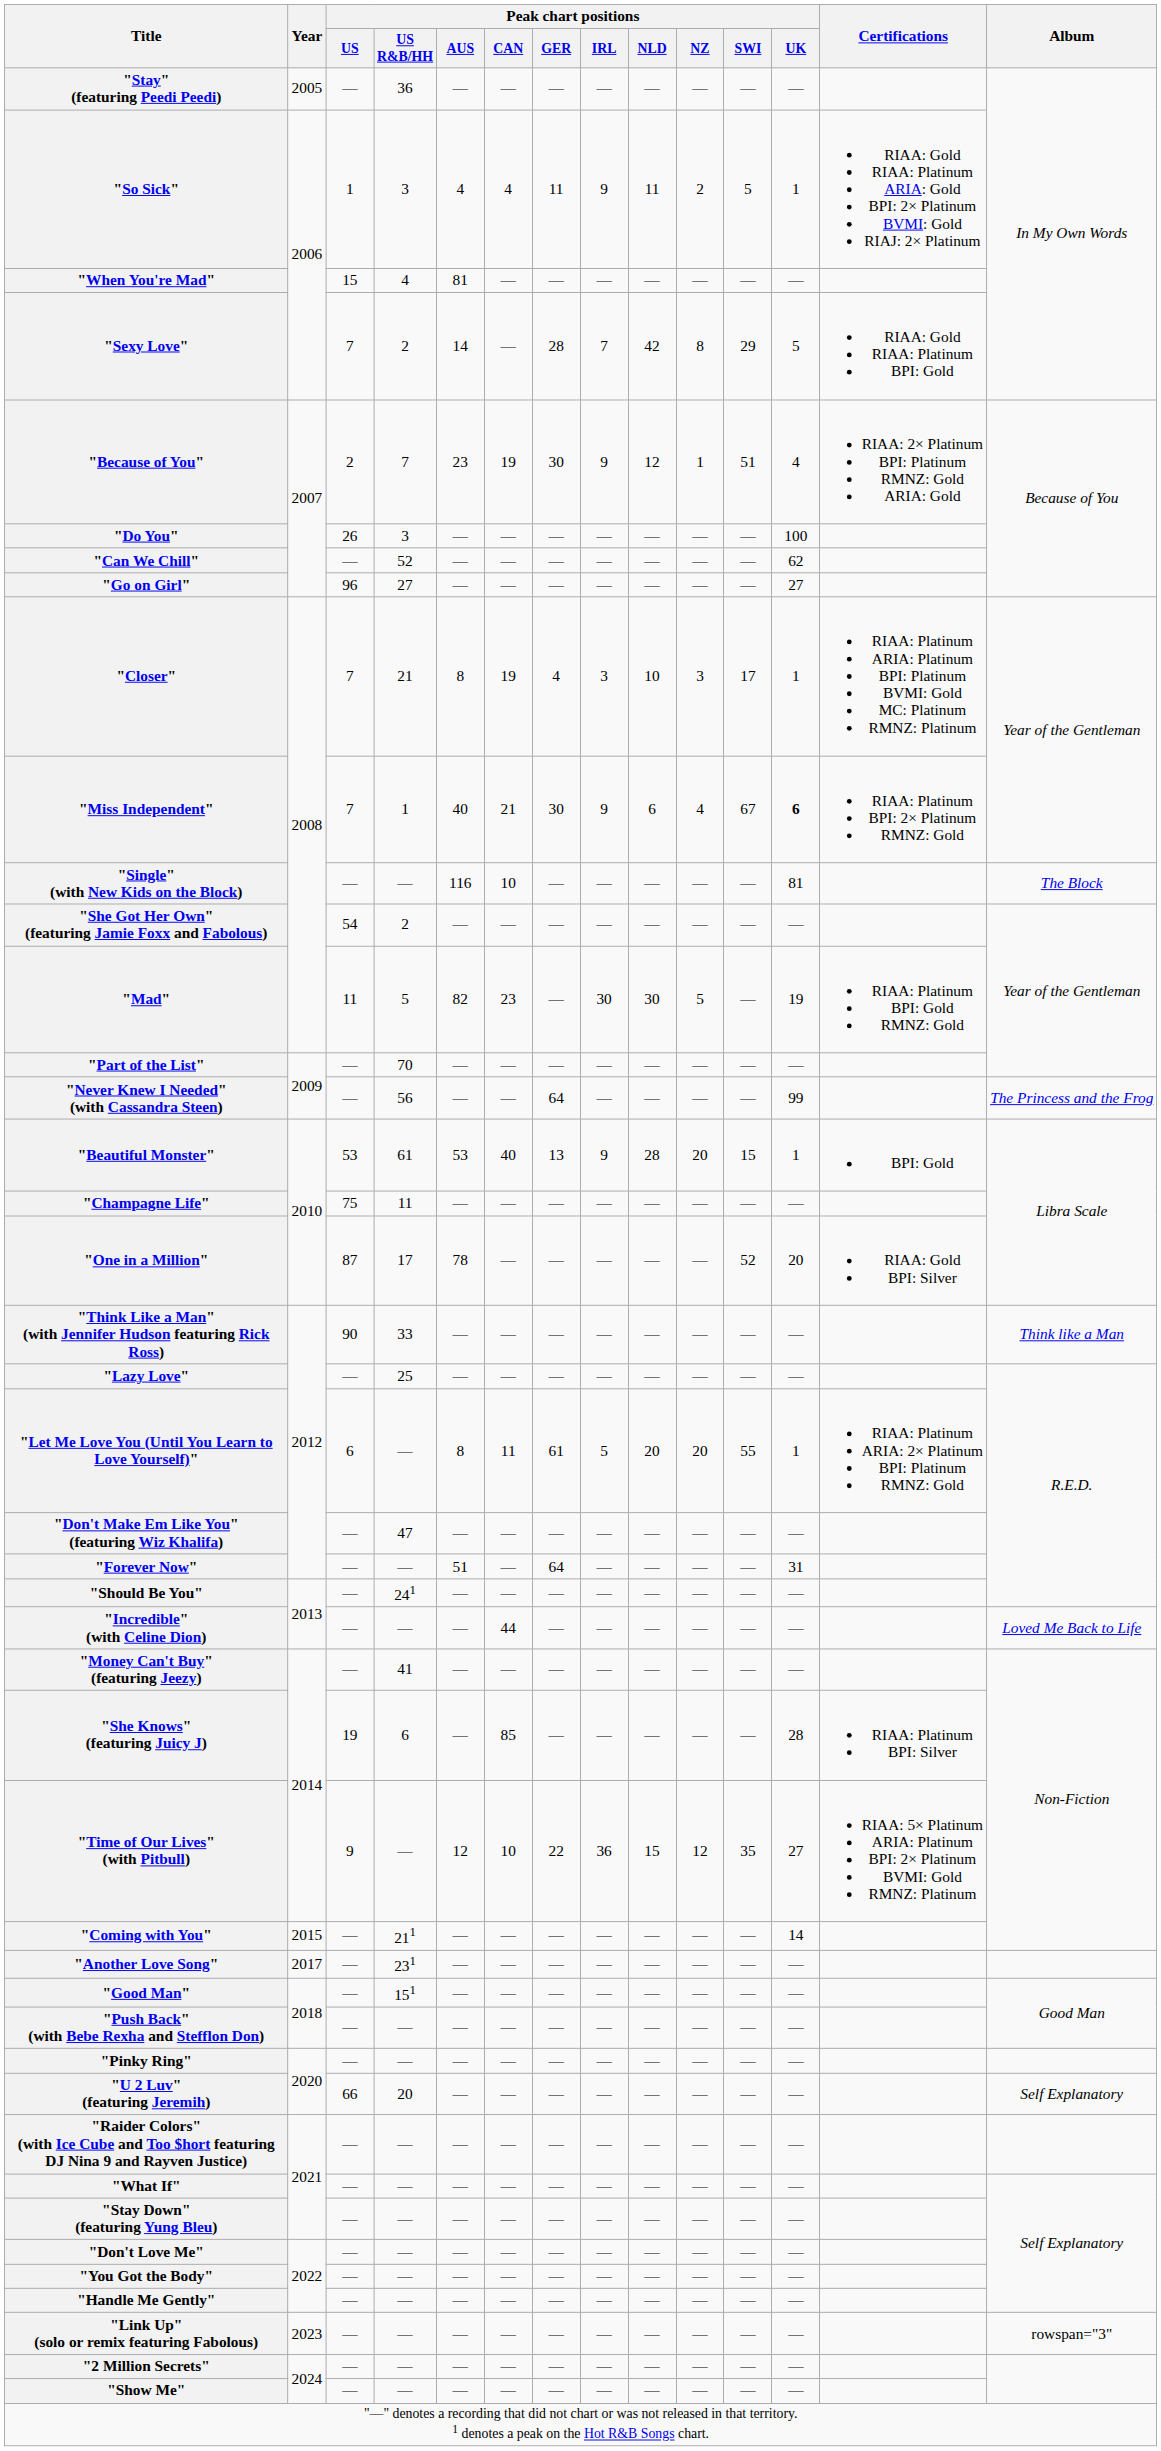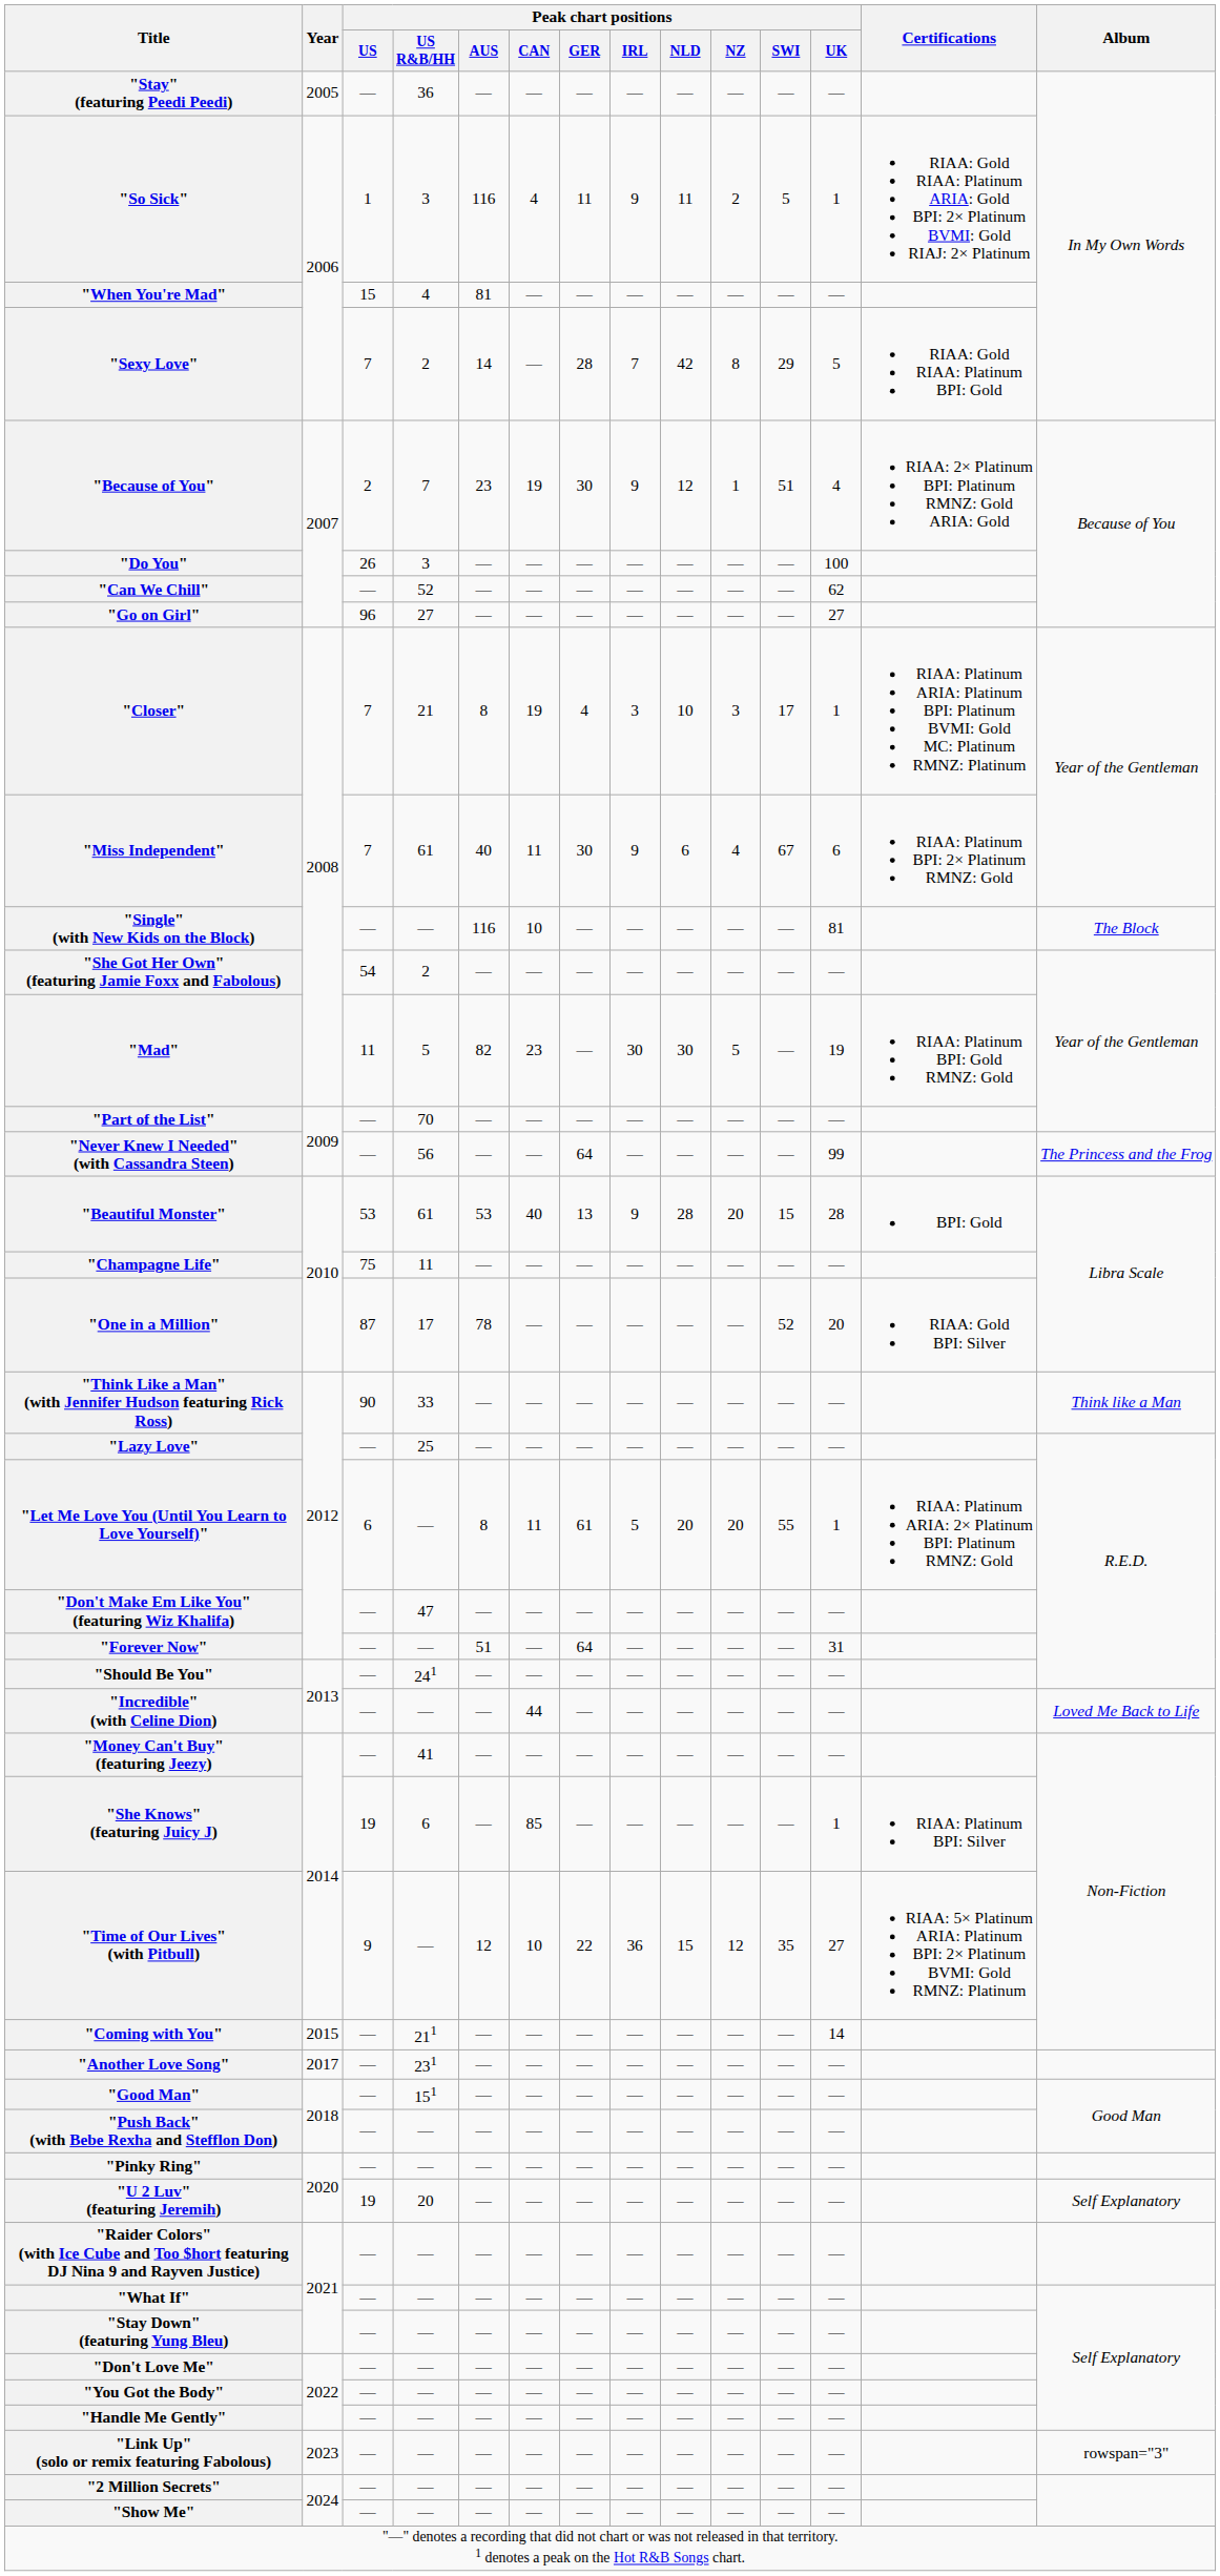"So Sick" | Peak chart positions / AUS: 4 -> 116
"Miss Independent" | Peak chart positions / US R&B/HH: 1 -> 61
"Miss Independent" | Peak chart positions / CAN: 21 -> 11
"Miss Independent" | Peak chart positions / UK: bold -> normal
"Beautiful Monster" | Peak chart positions / UK: 1 -> 28
"She Knows" (featuring Juicy J) | Peak chart positions / UK: 28 -> 1
"U 2 Luv" (featuring Jeremih) | Peak chart positions / US: 66 -> 19
